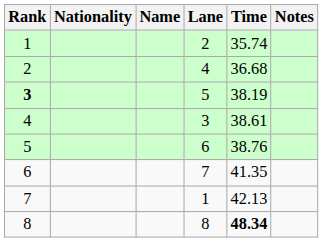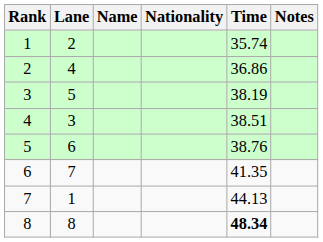columns swapped: Lane <-> Nationality
row 3 | Time: 36.68 -> 36.86
row 4 | Rank: bold -> normal
row 5 | Time: 38.61 -> 38.51
row 8 | Time: 42.13 -> 44.13
